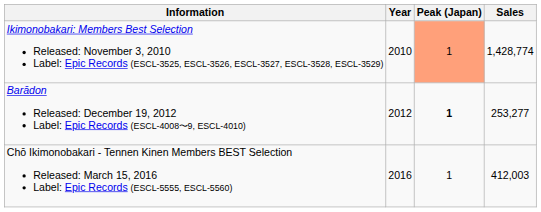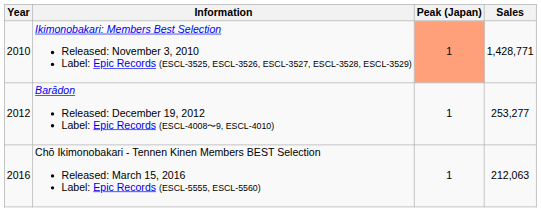columns swapped: Year <-> Information
row 2 | Sales: 1,428,774 -> 1,428,771
row 3 | Peak (Japan): bold -> normal
row 4 | Sales: 412,003 -> 212,063
